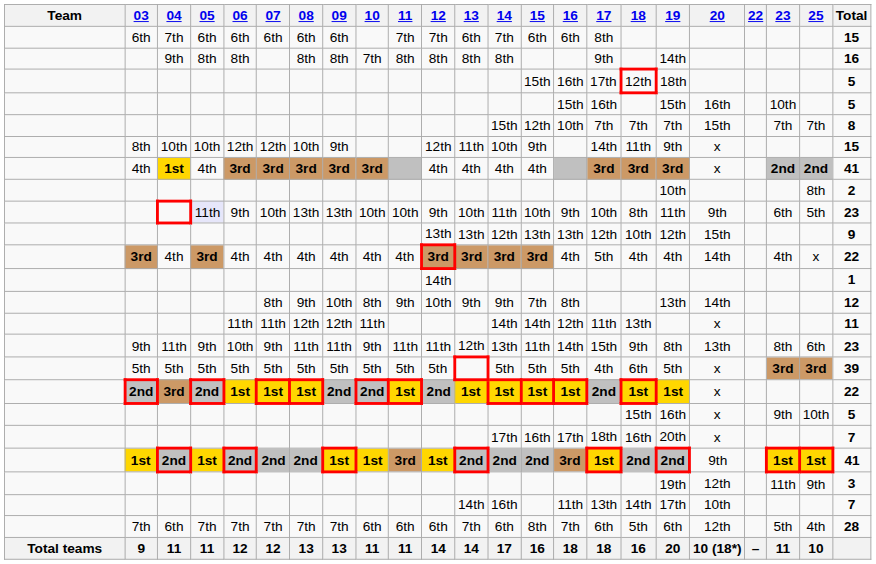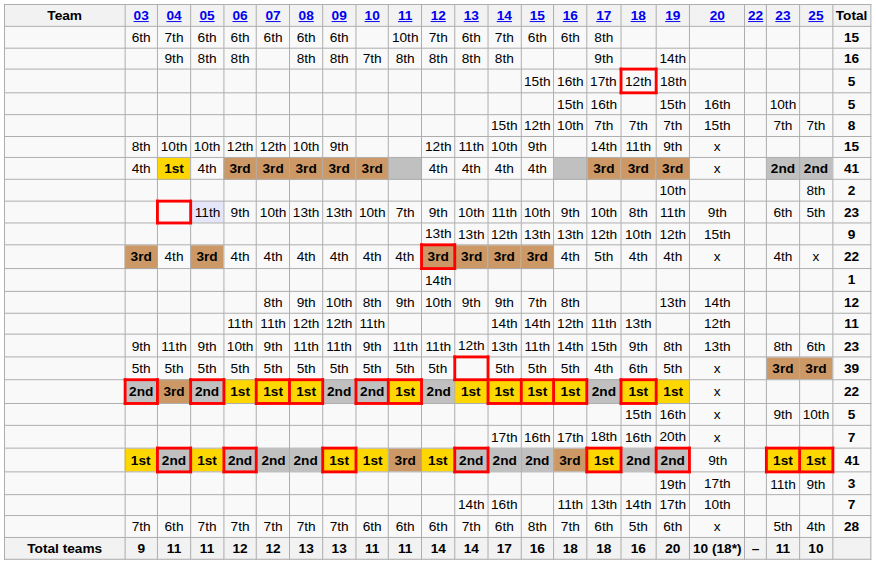row 2 | 11: 7th -> 10th
row 10 | 11: 10th -> 7th
row 12 | 20: 14th -> x
row 15 | 20: x -> 12th
row 22 | 20: 12th -> 17th
row 24 | 20: 12th -> x
